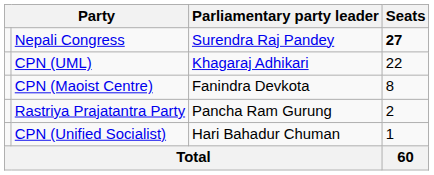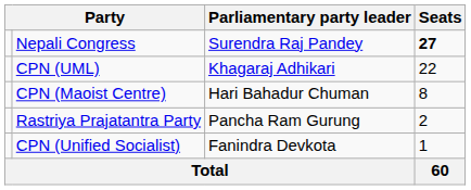CPN (Maoist Centre) | Parliamentary party leader: Fanindra Devkota -> Hari Bahadur Chuman
CPN (Unified Socialist) | Parliamentary party leader: Hari Bahadur Chuman -> Fanindra Devkota
